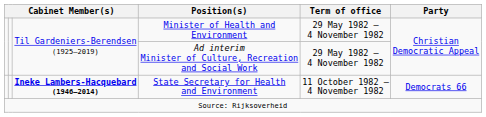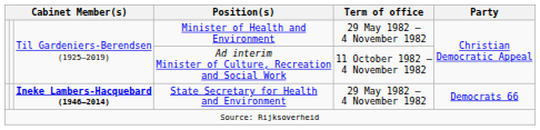Ad interim Minister of Culture, Recreation and Social Work | Term of office: 29 May 1982 – 4 November 1982 -> 11 October 1982 – 4 November 1982
State Secretary for Health and Environment | Term of office: 11 October 1982 – 4 November 1982 -> 29 May 1982 – 4 November 1982
